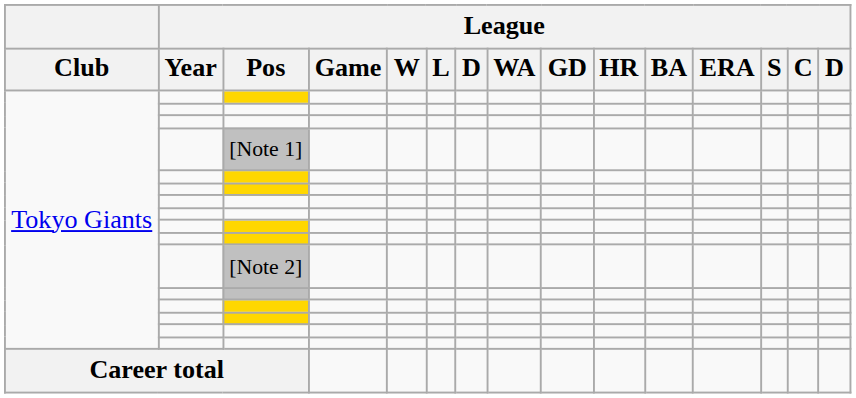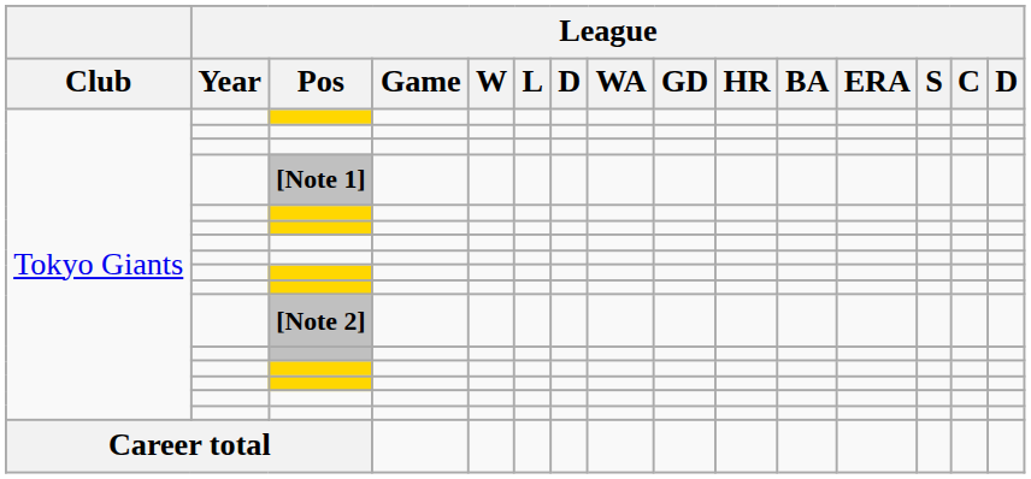[Note 1] | League / Pos: normal -> bold
[Note 2] | League / Pos: normal -> bold
